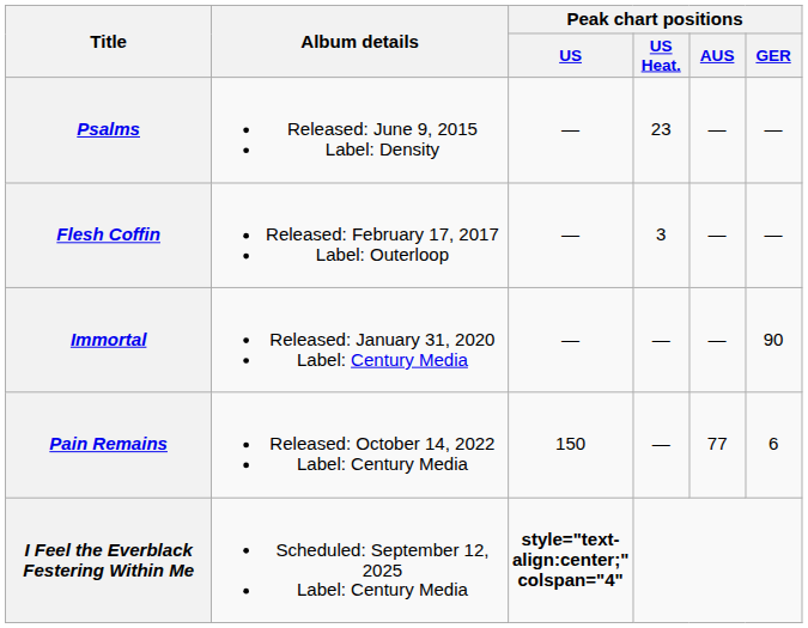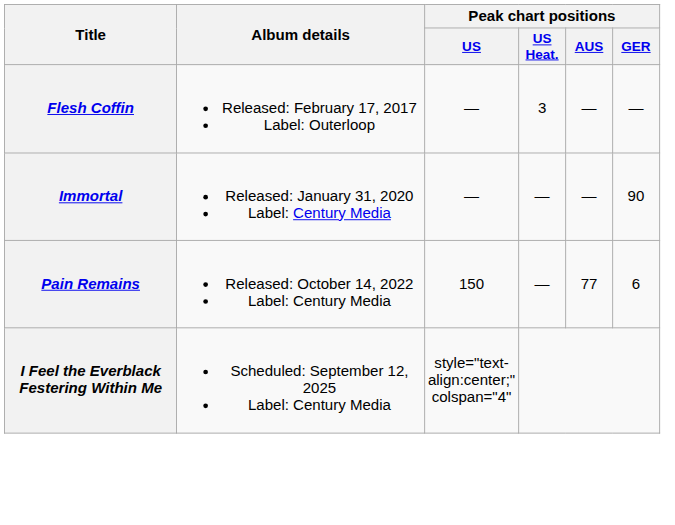- row: Psalms | Released: June 9, 2015 Label: Density | — | 23 | — | —
I Feel the Everblack Festering Within Me | Peak chart positions / US: bold -> normal
